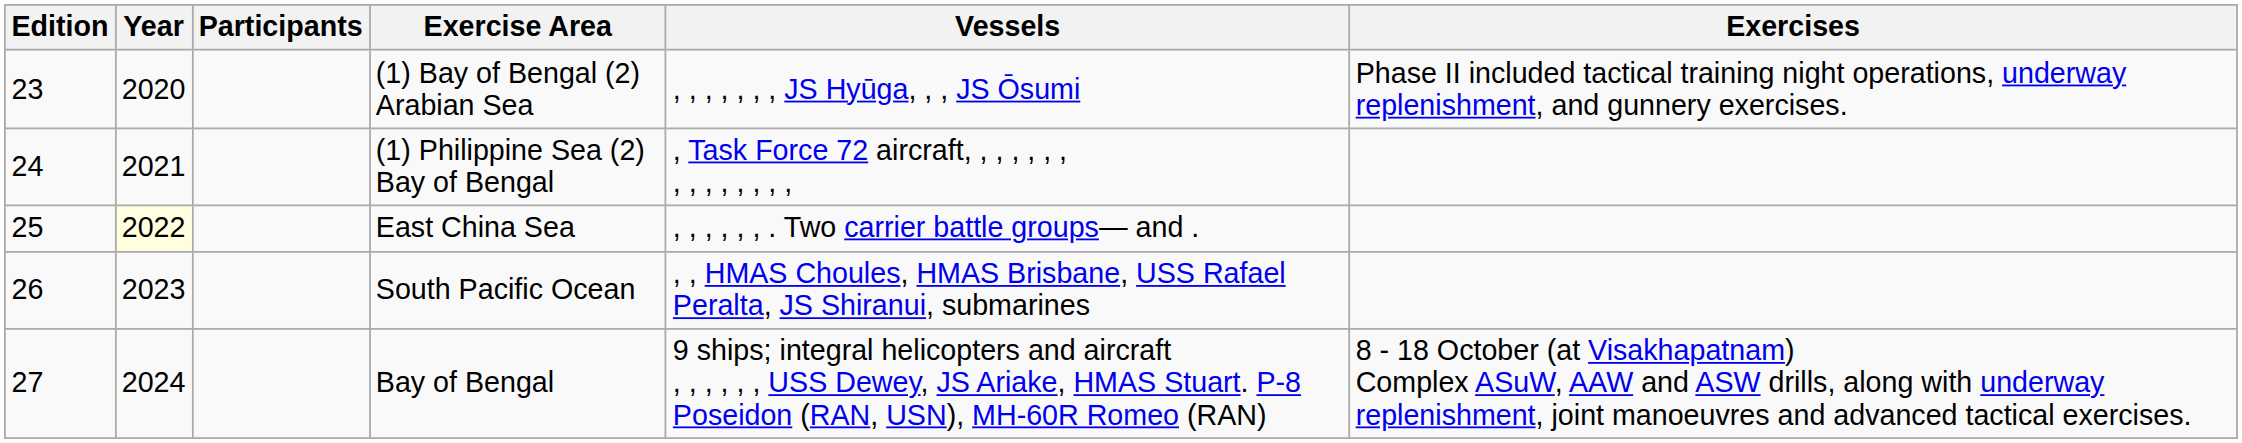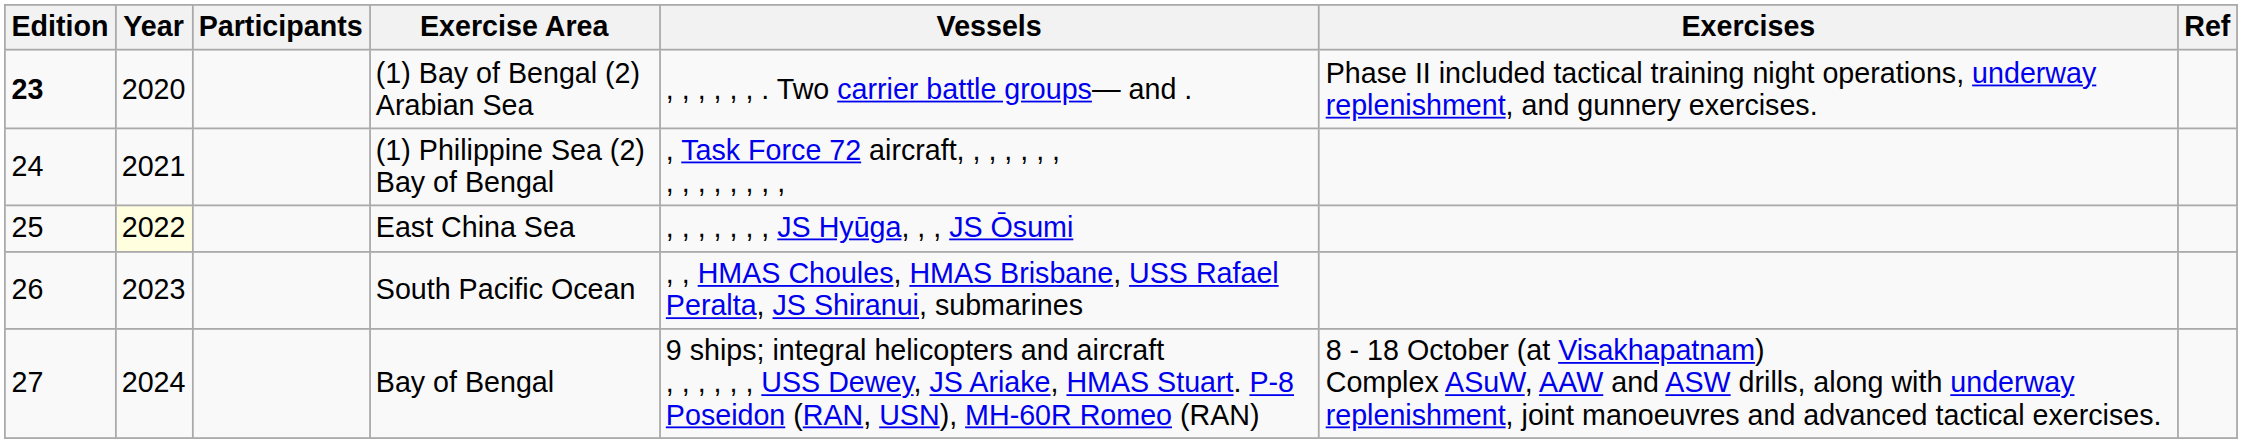+ column: Ref
(1) Bay of Bengal (2) Arabian Sea | Edition: normal -> bold
(1) Bay of Bengal (2) Arabian Sea | Vessels: , , , , , , , JS Hyūga, , , JS Ōsumi -> , , , , , , . Two carrier battle groups— and .
East China Sea | Vessels: , , , , , , . Two carrier battle groups— and . -> , , , , , , , JS Hyūga, , , JS Ōsumi
